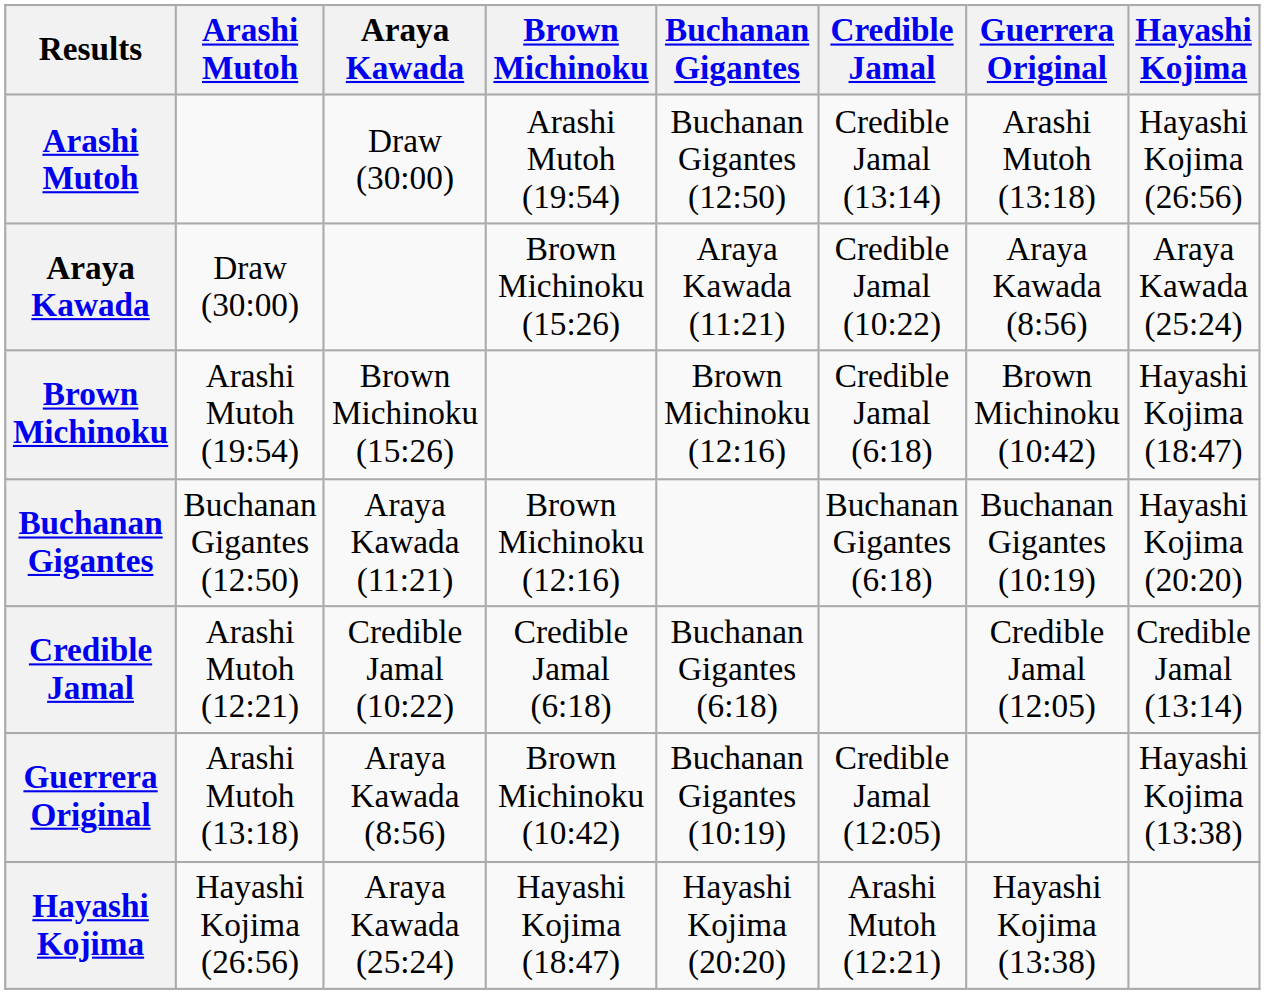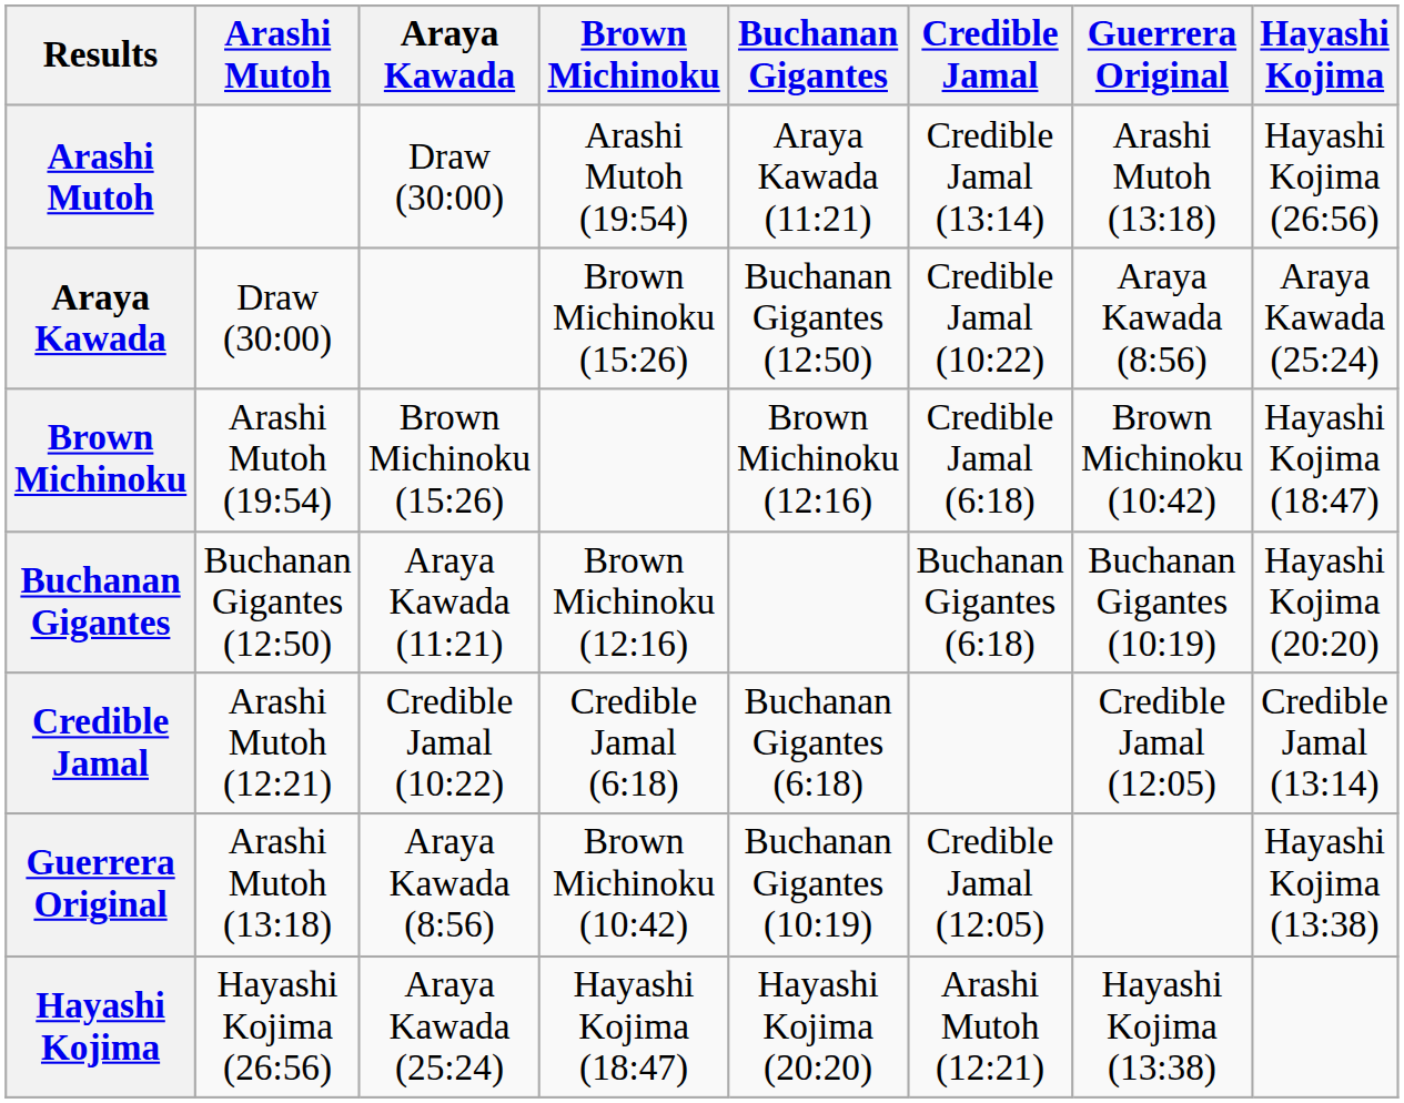row 2 | Buchanan Gigantes: Buchanan Gigantes (12:50) -> Araya Kawada (11:21)
row 3 | Buchanan Gigantes: Araya Kawada (11:21) -> Buchanan Gigantes (12:50)
